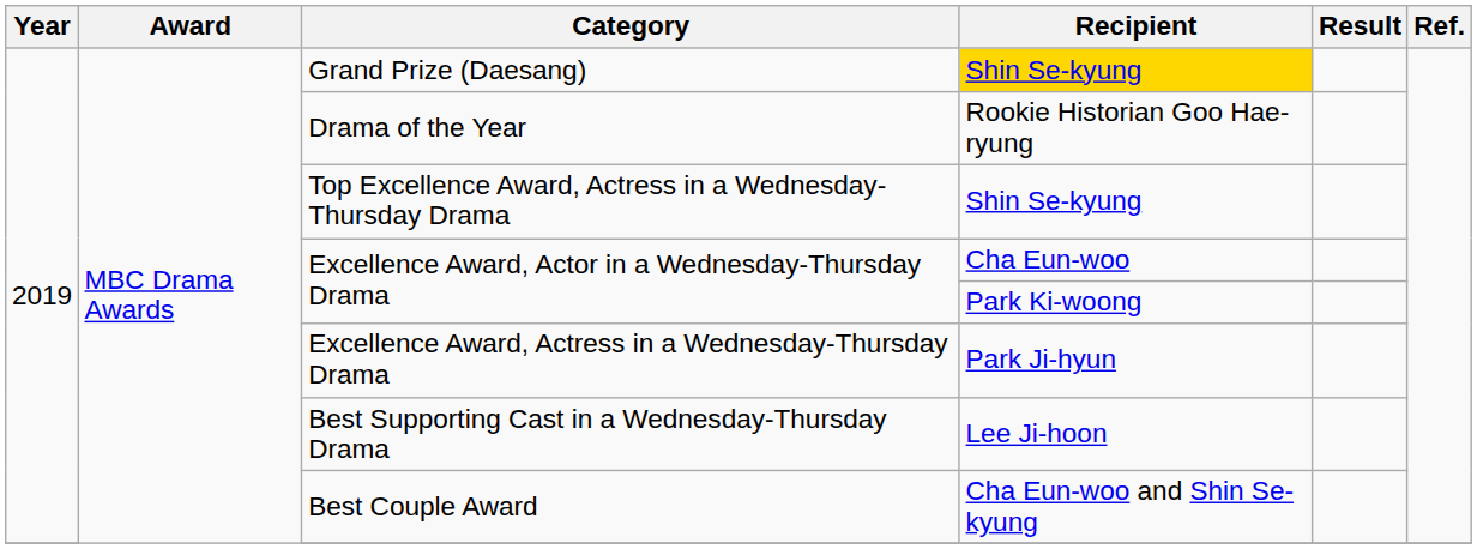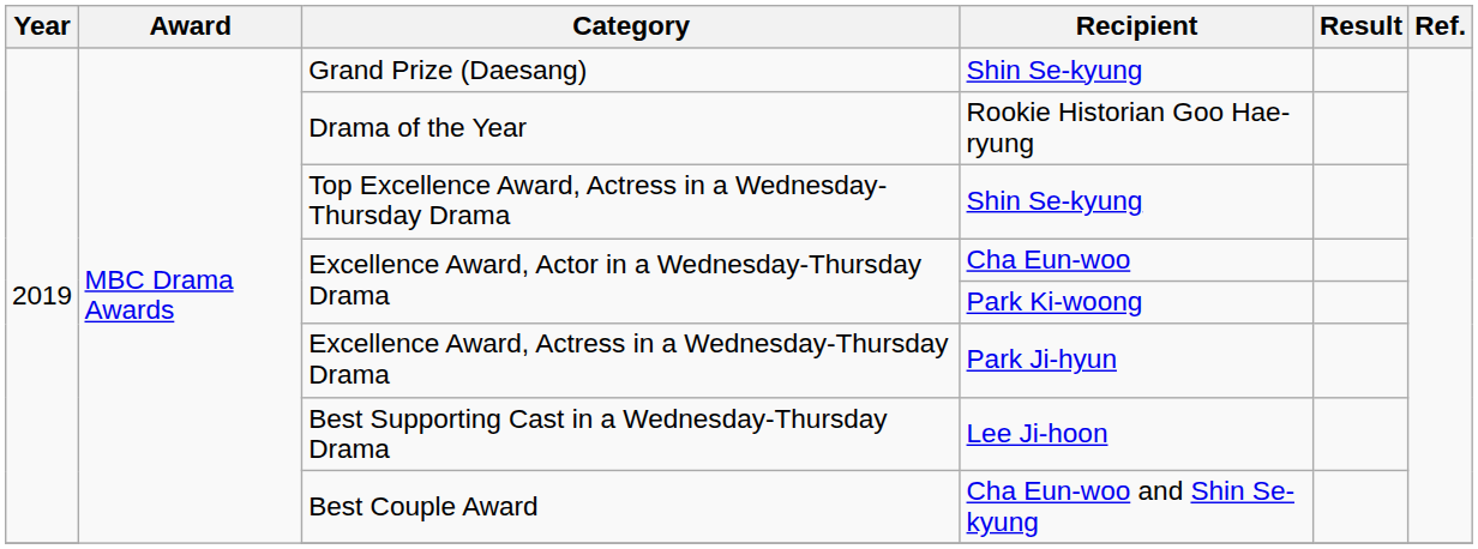Grand Prize (Daesang) | Recipient: gold background -> no background
